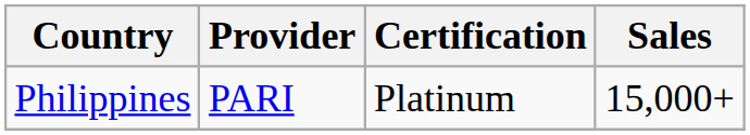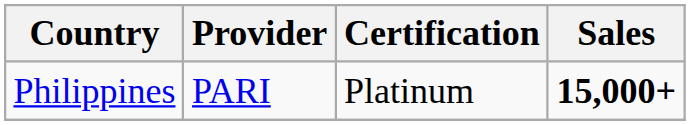Philippines | Sales: normal -> bold
